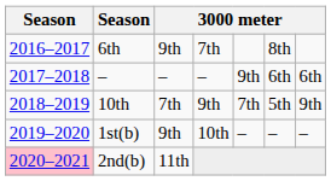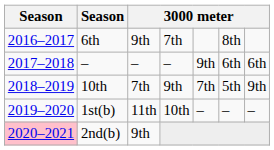1st(b) | column 3: 9th -> 11th
2nd(b) | column 3: 11th -> 9th
